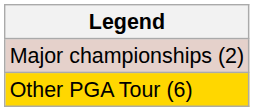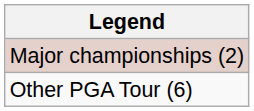row 3 | column 1: gold background -> no background
